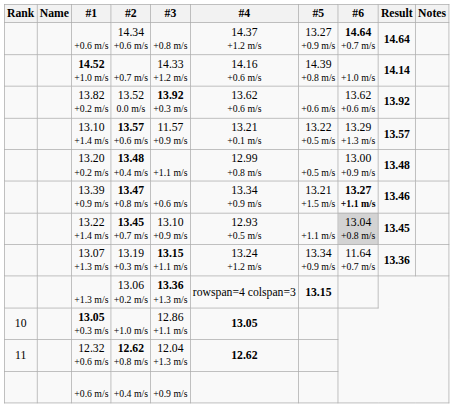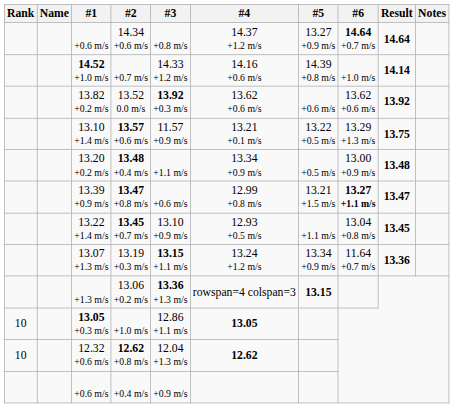13.57 +0.6 m/s | Result: 13.57 -> 13.75
13.48 +0.4 m/s | #4: 12.99 +0.8 m/s -> 13.34 +0.9 m/s
13.47 +0.8 m/s | #4: 13.34 +0.9 m/s -> 12.99 +0.8 m/s
13.47 +0.8 m/s | Result: 13.46 -> 13.47
13.45 +0.7 m/s | #6: lightgrey background -> no background
12.62 +0.8 m/s | Rank: 11 -> 10
